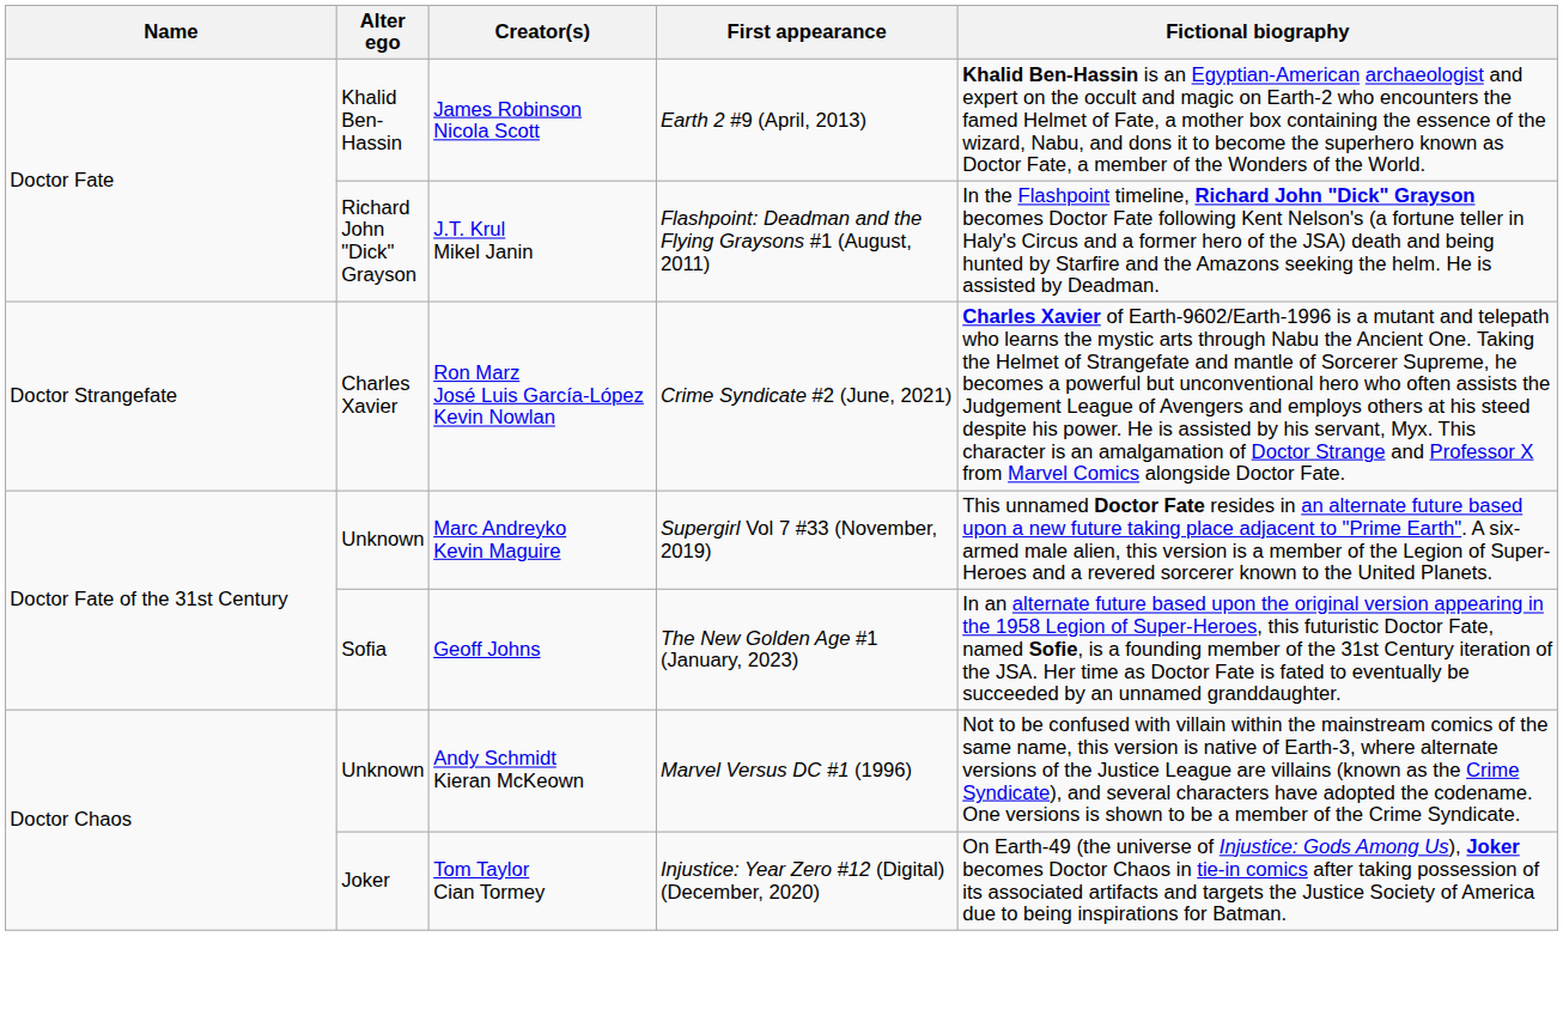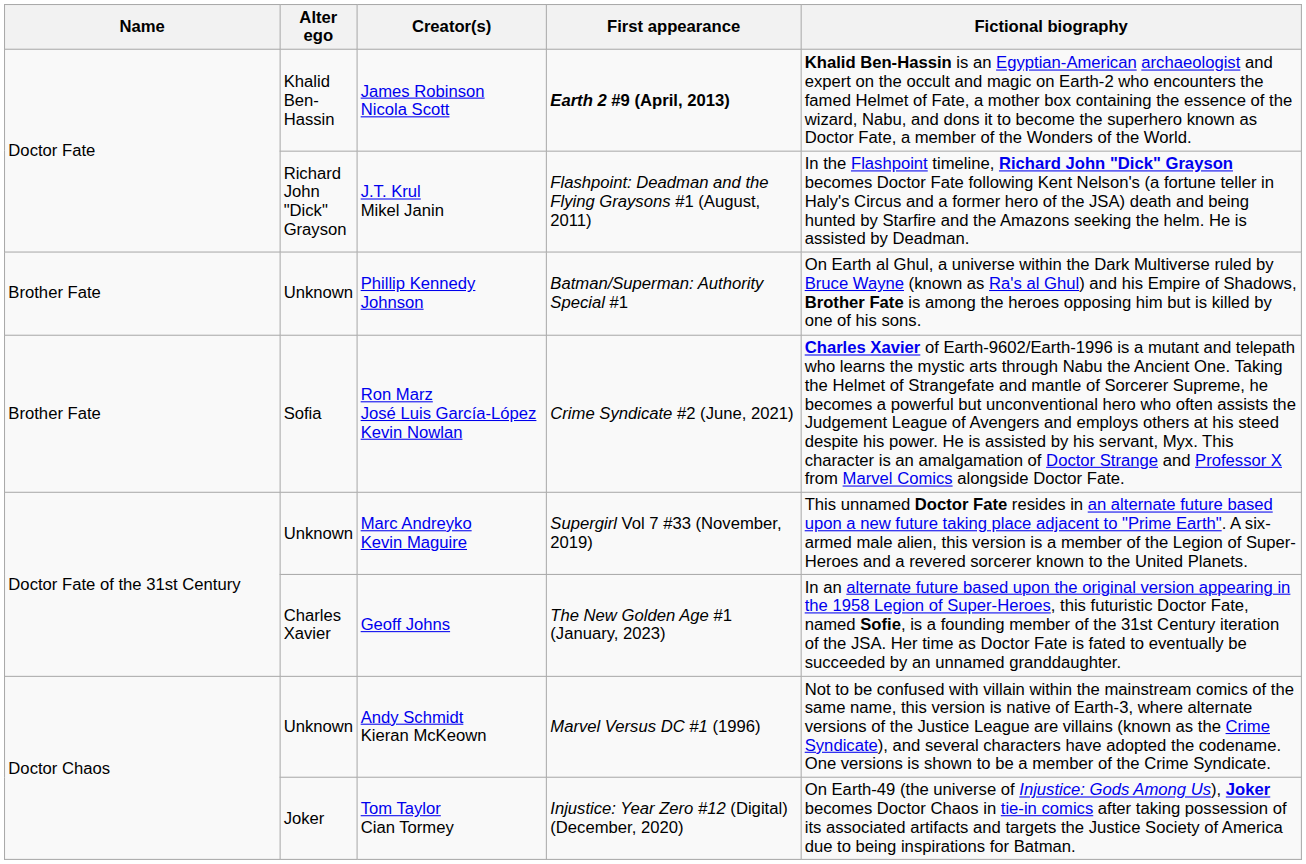James Robinson Nicola Scott | First appearance: normal -> bold
+ row: Brother Fate | Unknown | Phillip Kennedy Johnson | Batman/Superman: Authority Special #1 | On Earth al Ghul, a universe within the Dark Multiverse ruled by Bruce Wayne (known as Ra's al Ghul) and his Empire of Shadows, Brother Fate is among the heroes opposing him but is killed by one of his sons.
Ron Marz José Luis García-López Kevin Nowlan | Name: Doctor Strangefate -> Brother Fate
Ron Marz José Luis García-López Kevin Nowlan | Alter ego: Charles Xavier -> Sofia
Geoff Johns | Alter ego: Sofia -> Charles Xavier
